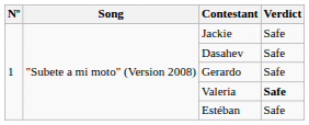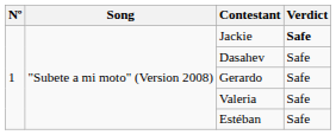Jackie | Verdict: normal -> bold
Valeria | Verdict: bold -> normal
